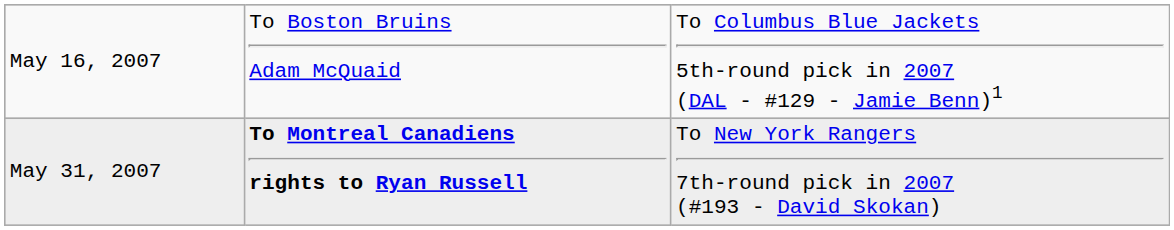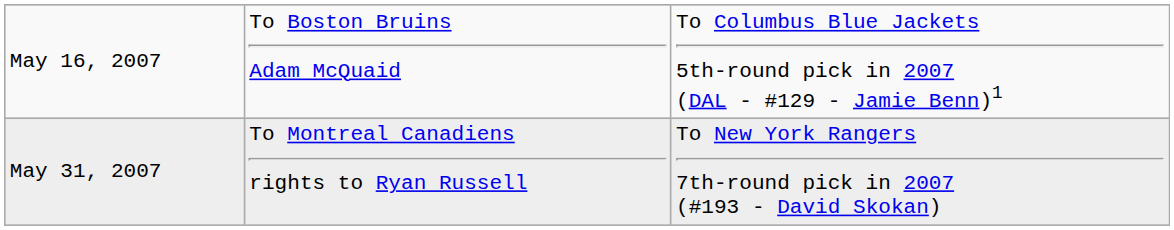May 31, 2007 | column 2: bold -> normal
